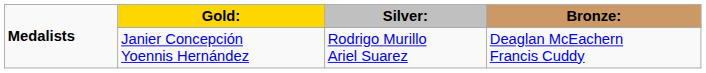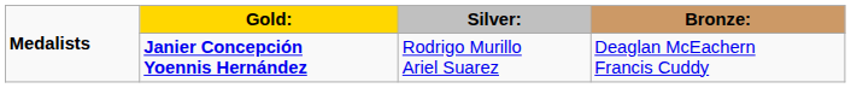row 2 | Gold:: normal -> bold
